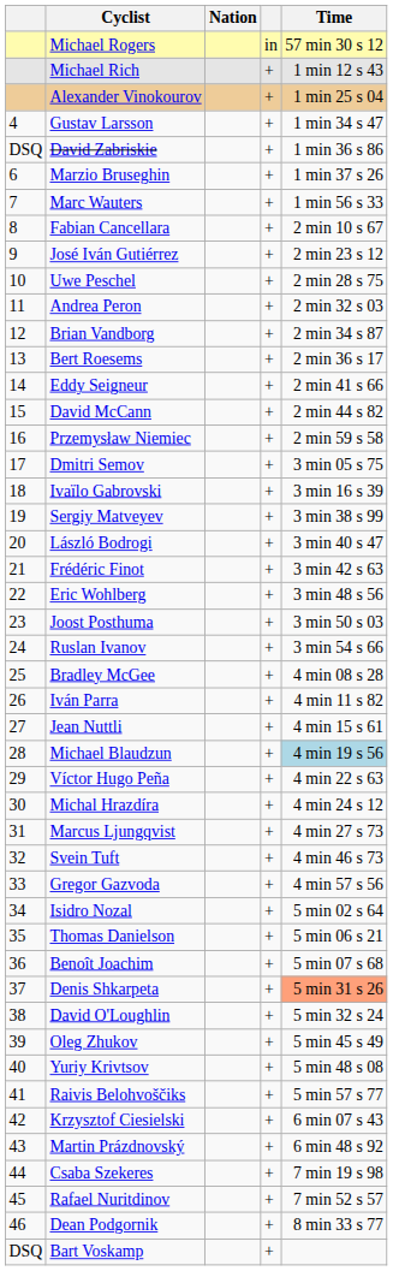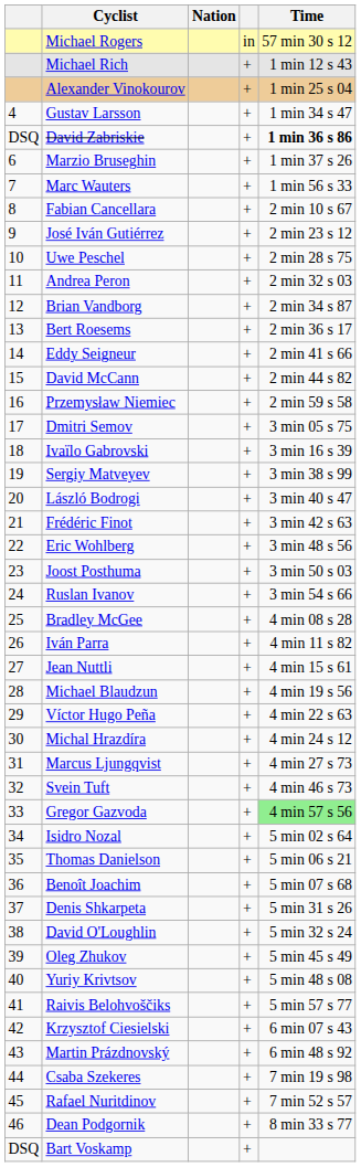David Zabriskie | Time: normal -> bold
Michael Blaudzun | Time: lightblue background -> no background
Gregor Gazvoda | Time: no background -> lightgreen background
Denis Shkarpeta | Time: lightsalmon background -> no background
